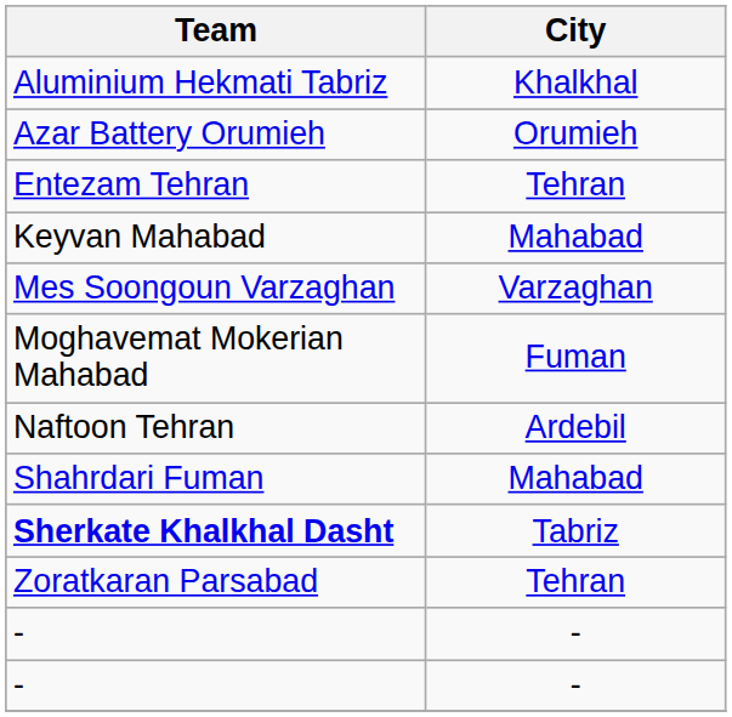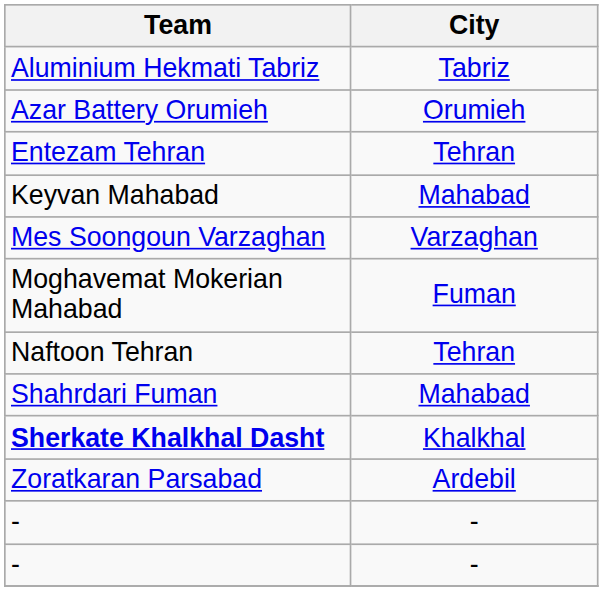row 2 | City: Khalkhal -> Tabriz
row 8 | City: Ardebil -> Tehran
row 10 | City: Tabriz -> Khalkhal
row 11 | City: Tehran -> Ardebil
